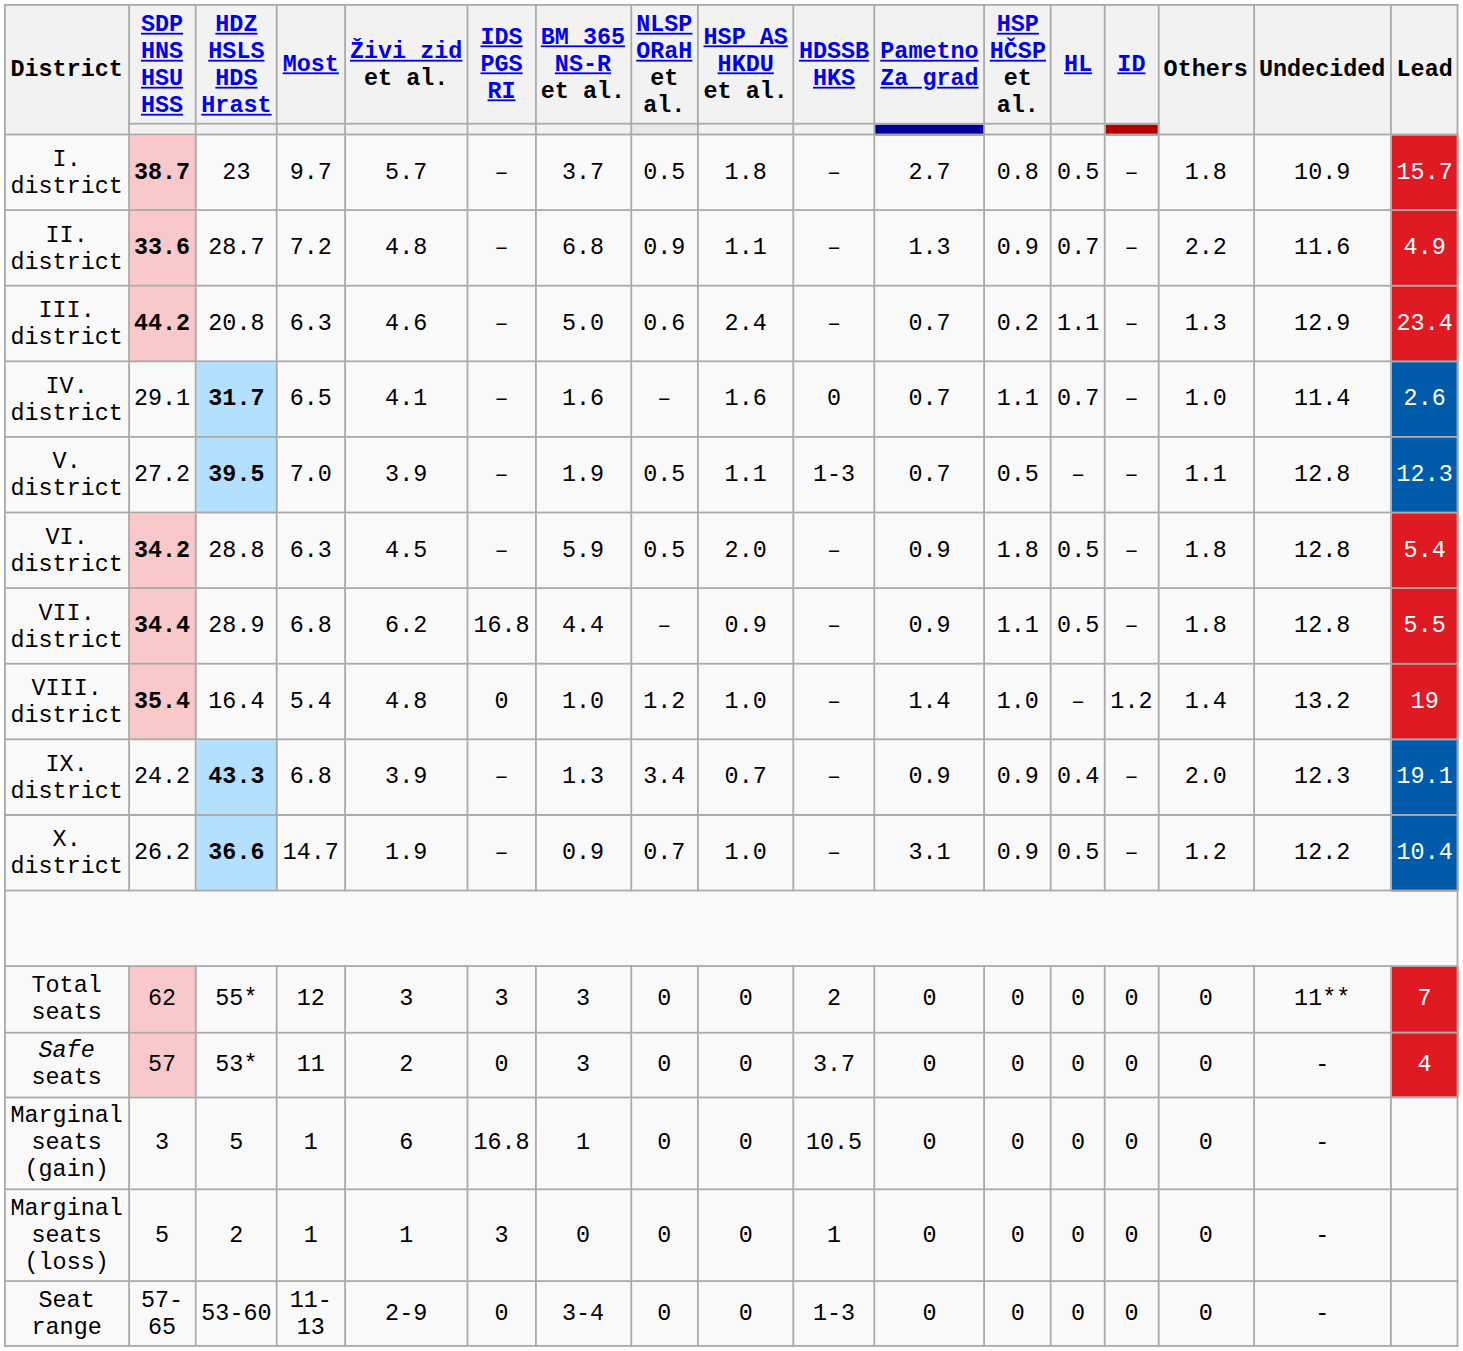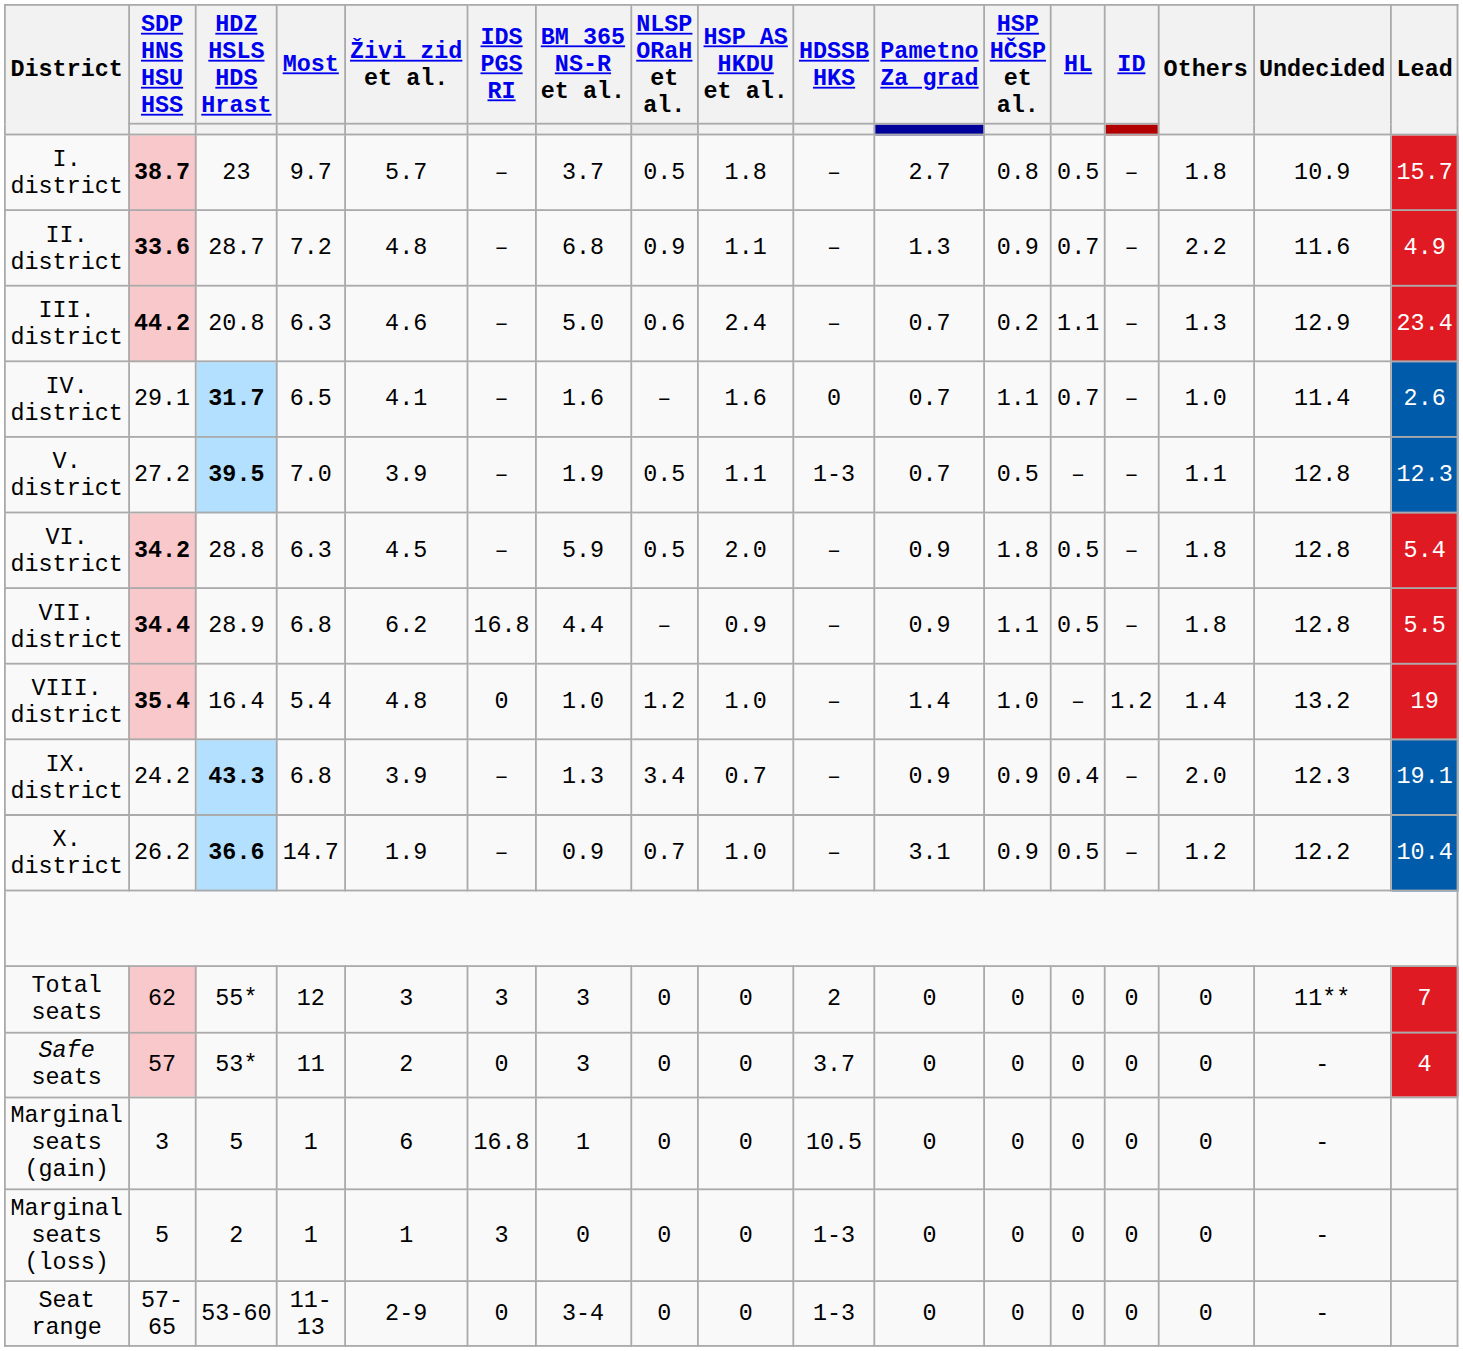Marginal seats (loss) | HDSSB HKS: 1 -> 1-3
